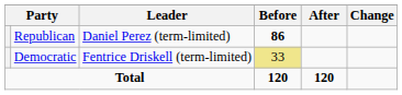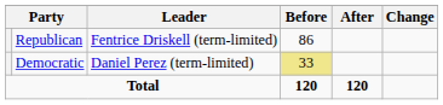Republican | Leader: Daniel Perez (term-limited) -> Fentrice Driskell (term-limited)
Republican | Before: bold -> normal
Democratic | Leader: Fentrice Driskell (term-limited) -> Daniel Perez (term-limited)
